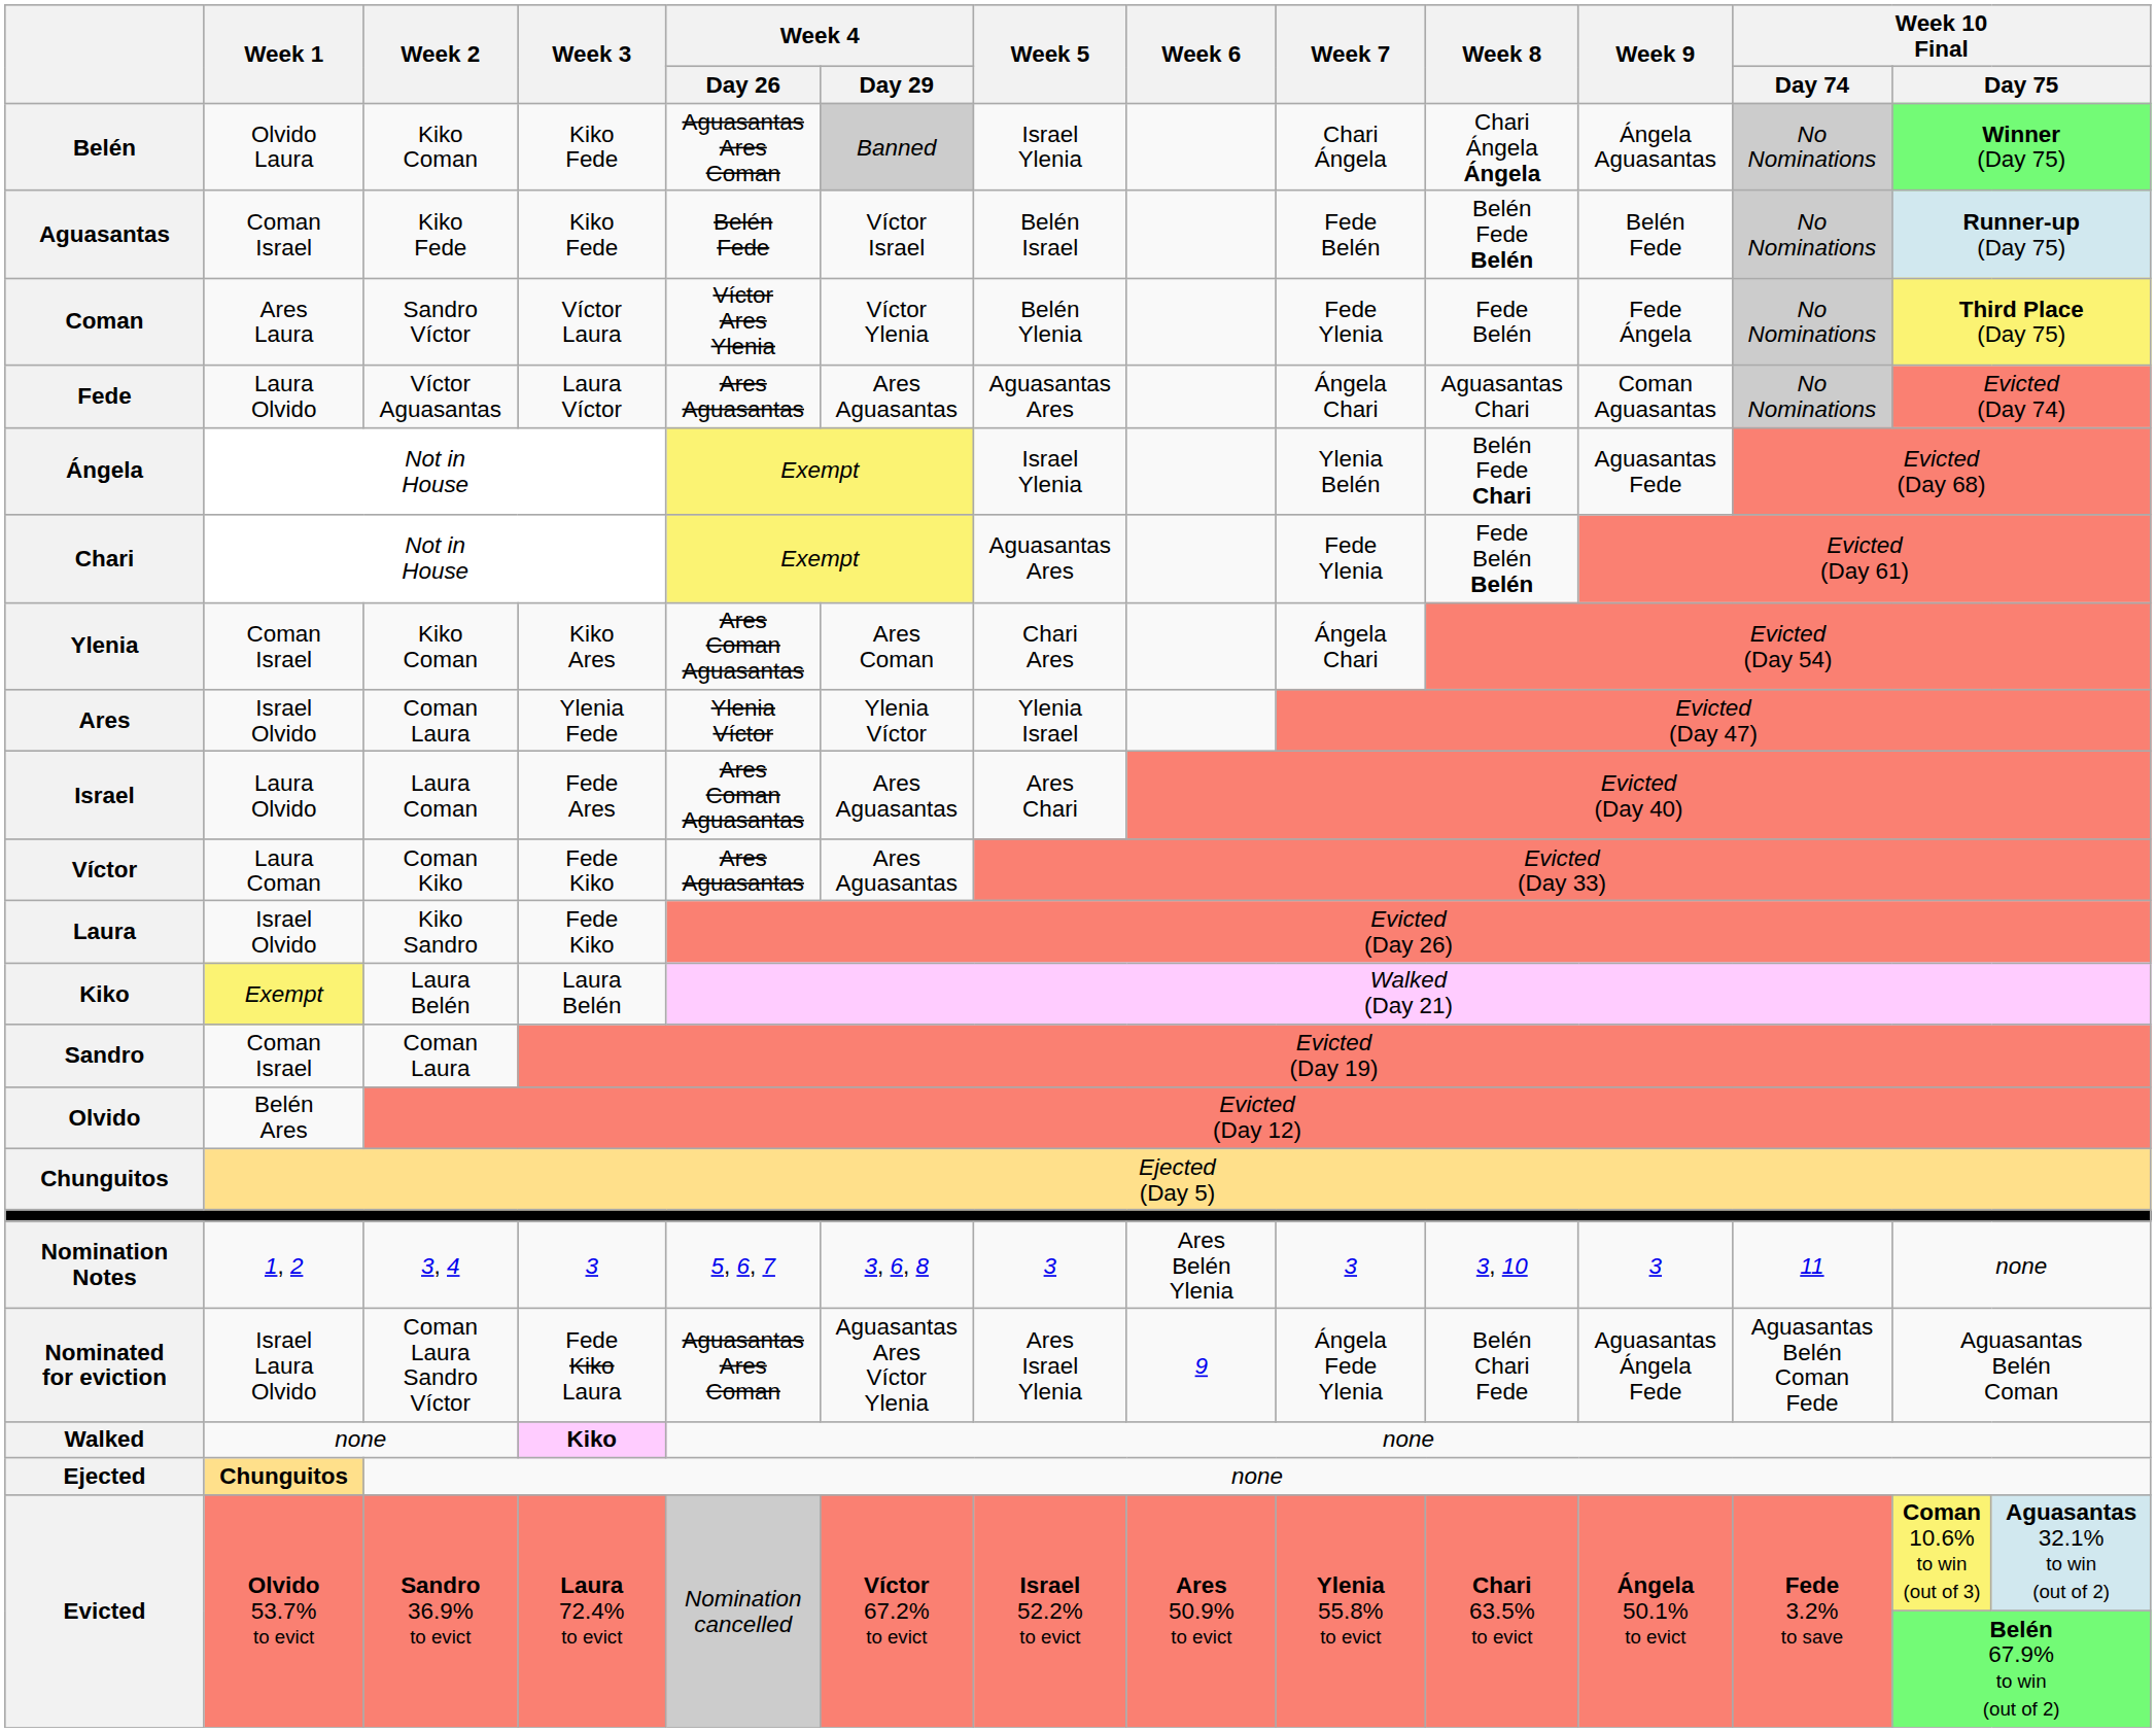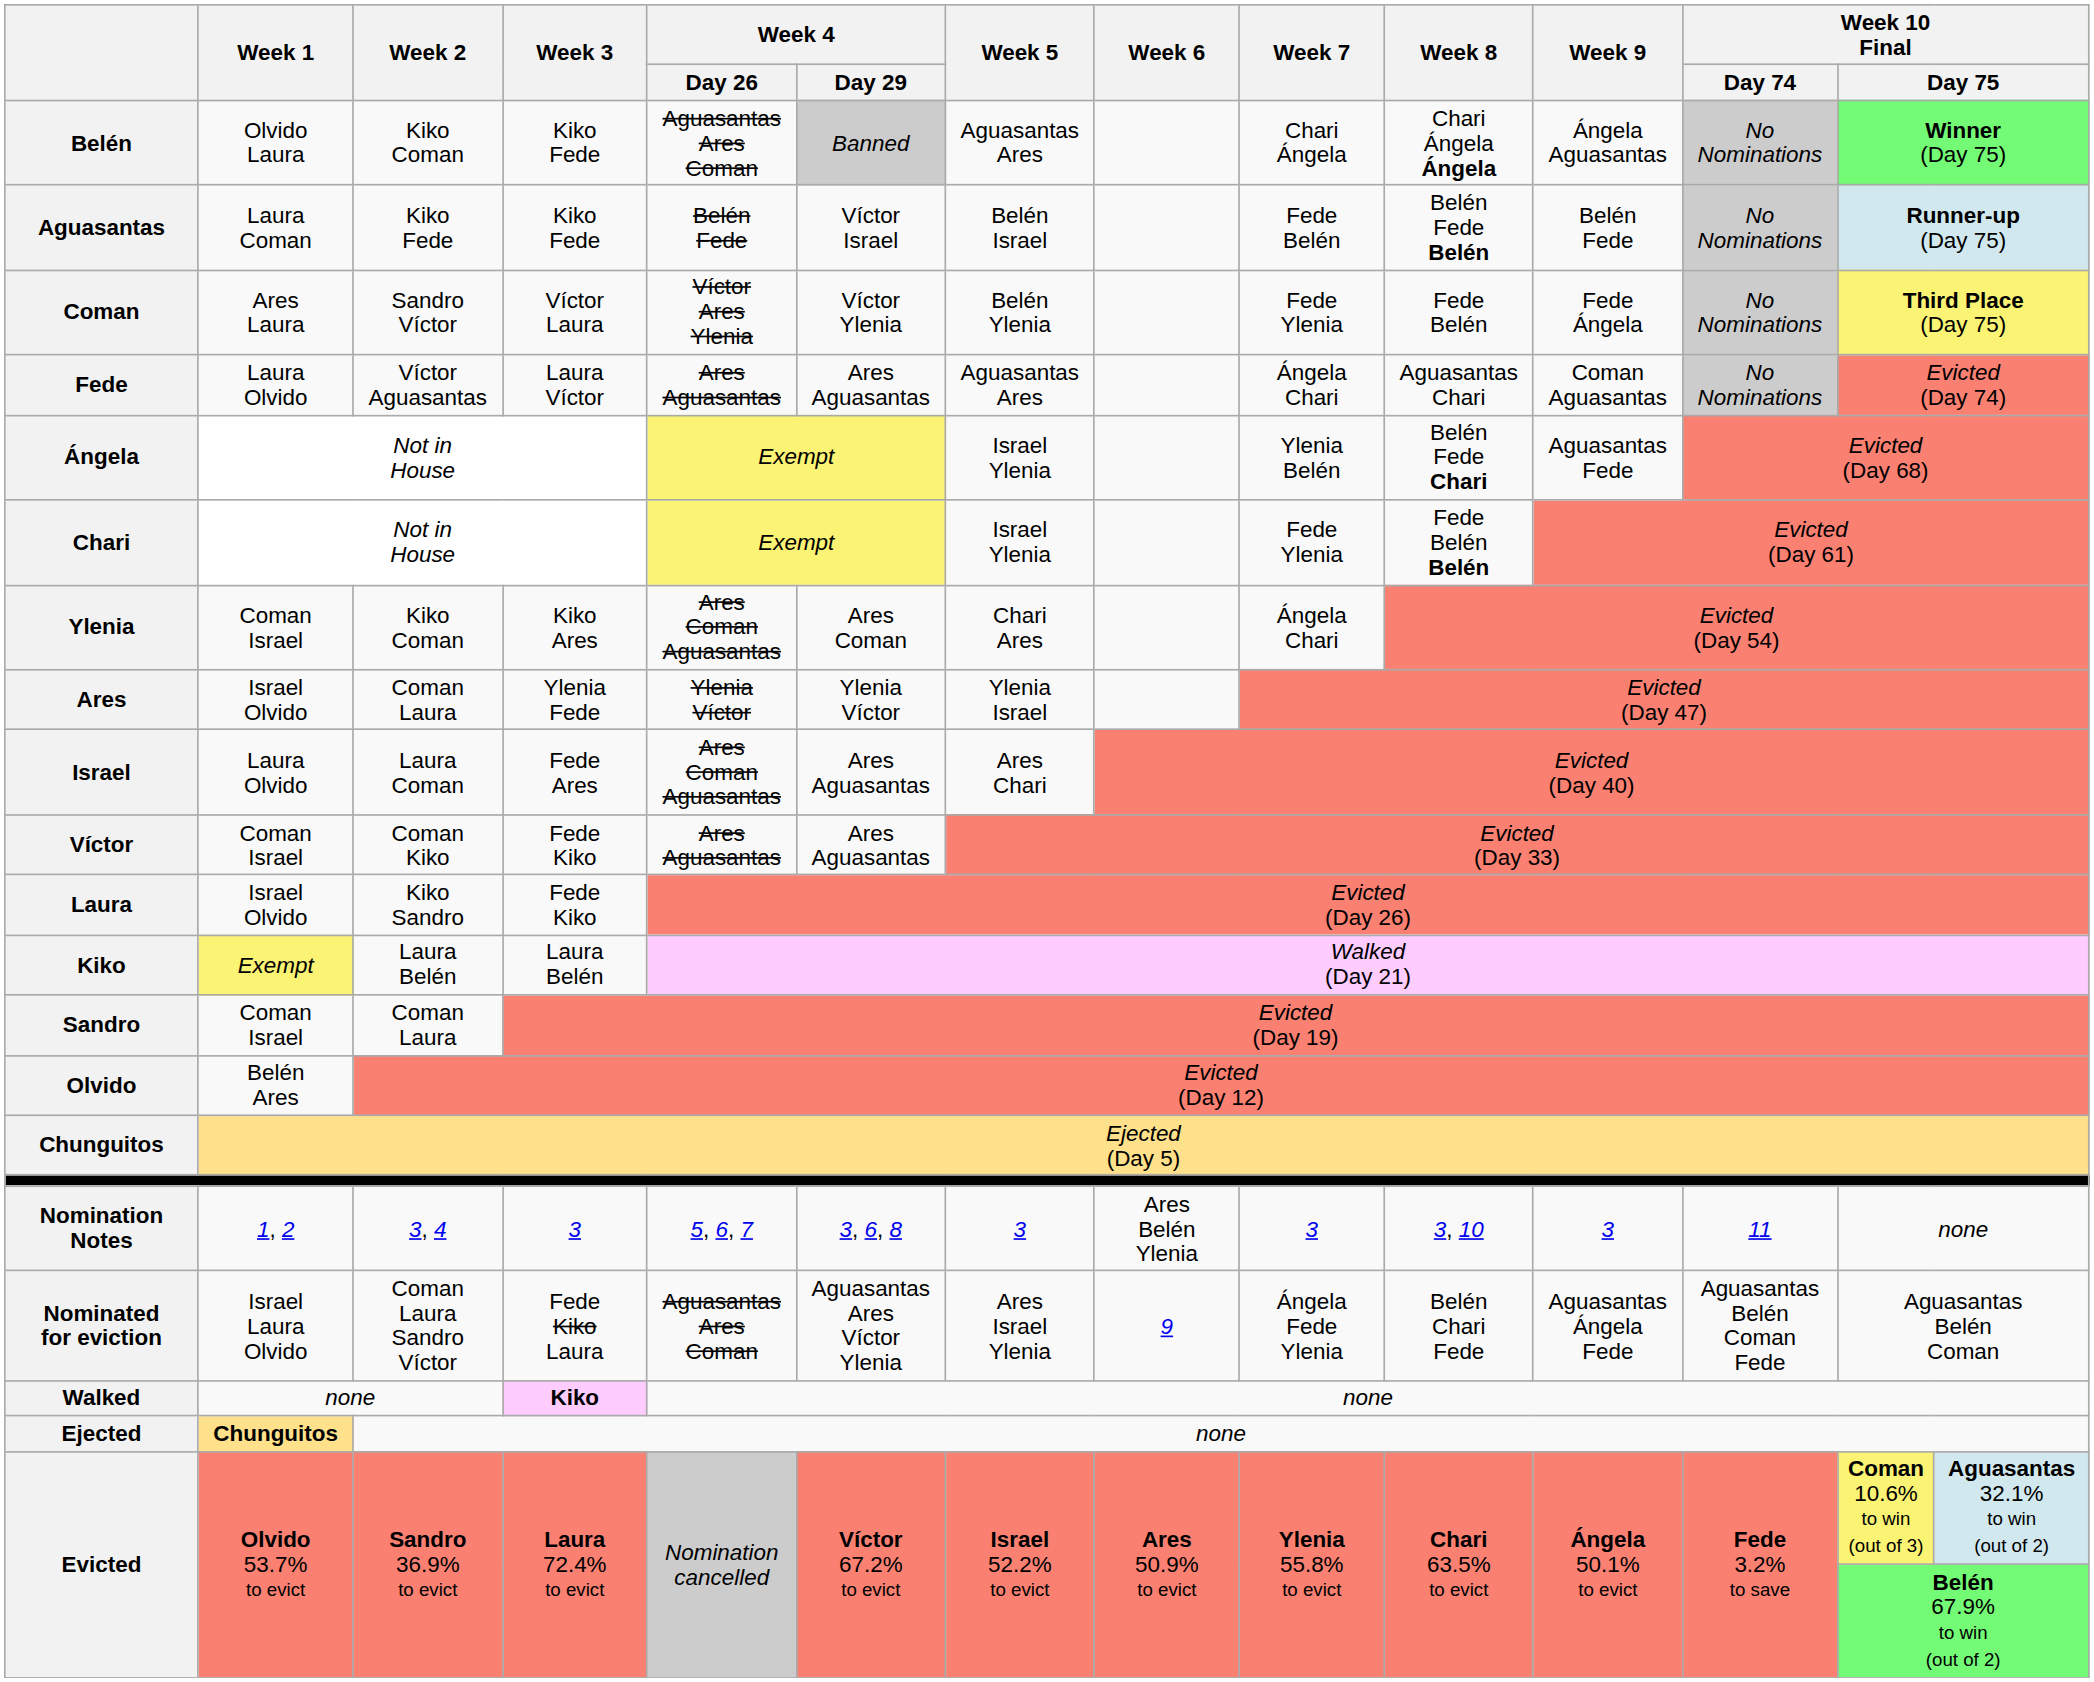Belén | Week 5: Israel Ylenia -> Aguasantas Ares
Aguasantas | Week 1: Coman Israel -> Laura Coman
Chari | Week 5: Aguasantas Ares -> Israel Ylenia
Víctor | Week 1: Laura Coman -> Coman Israel
